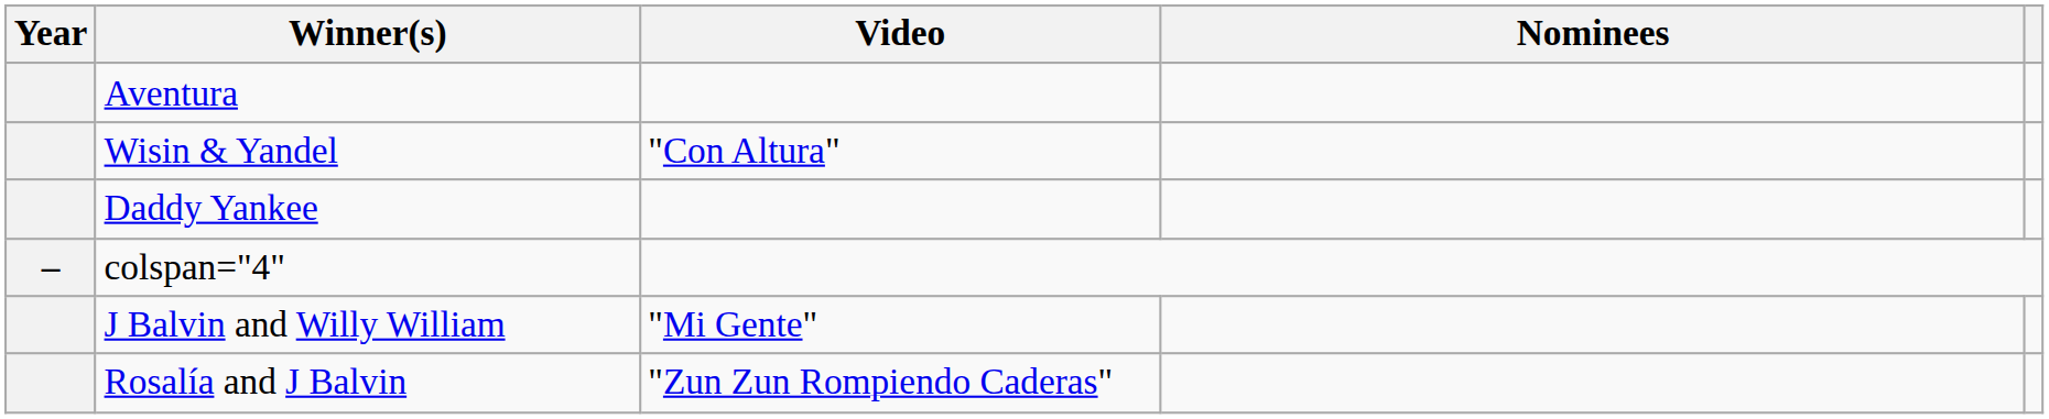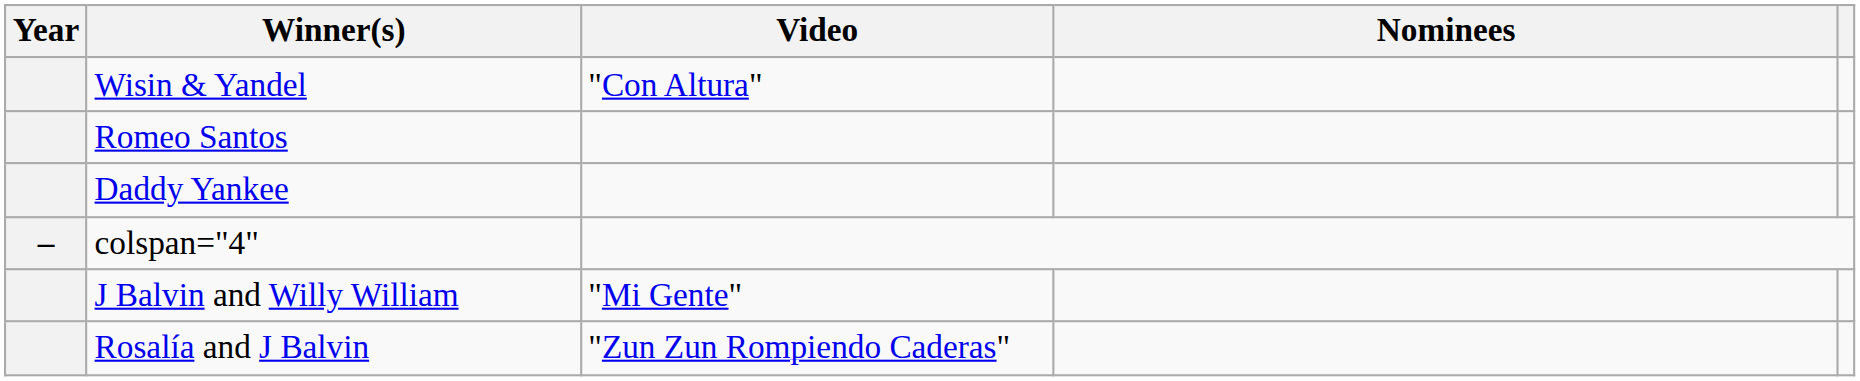- row: Aventura
+ row: Romeo Santos
